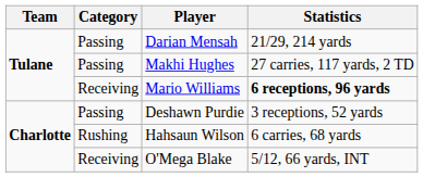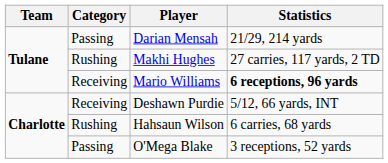Makhi Hughes | Category: Passing -> Rushing
Deshawn Purdie | Category: Passing -> Receiving
Deshawn Purdie | Statistics: 3 receptions, 52 yards -> 5/12, 66 yards, INT
O'Mega Blake | Category: Receiving -> Passing
O'Mega Blake | Statistics: 5/12, 66 yards, INT -> 3 receptions, 52 yards
